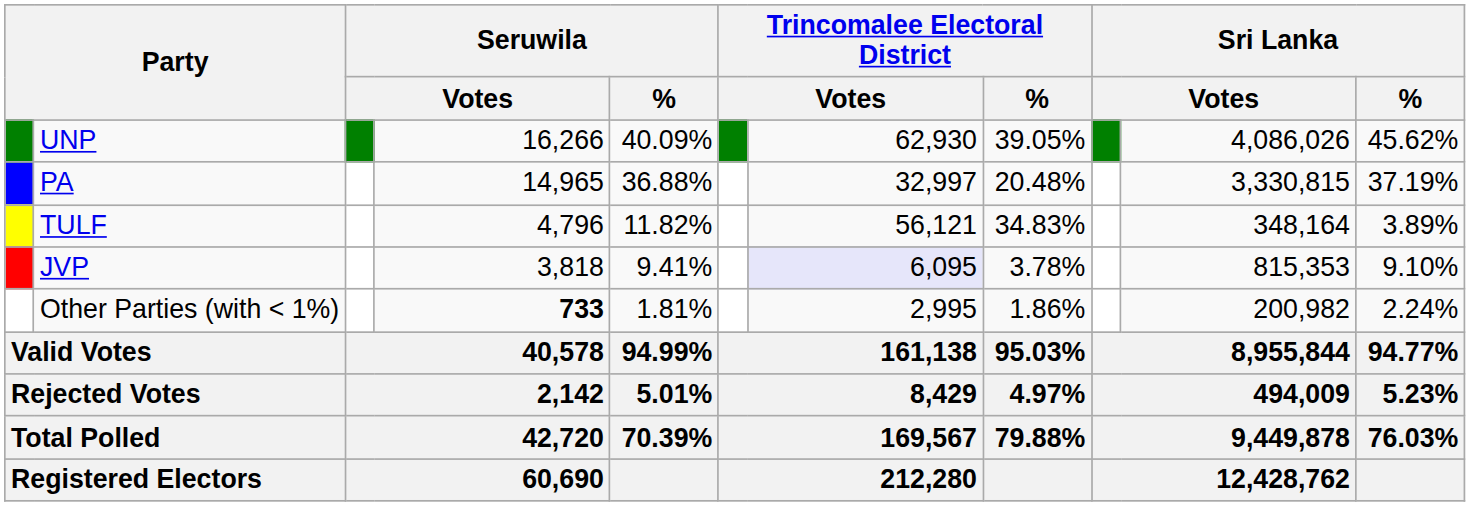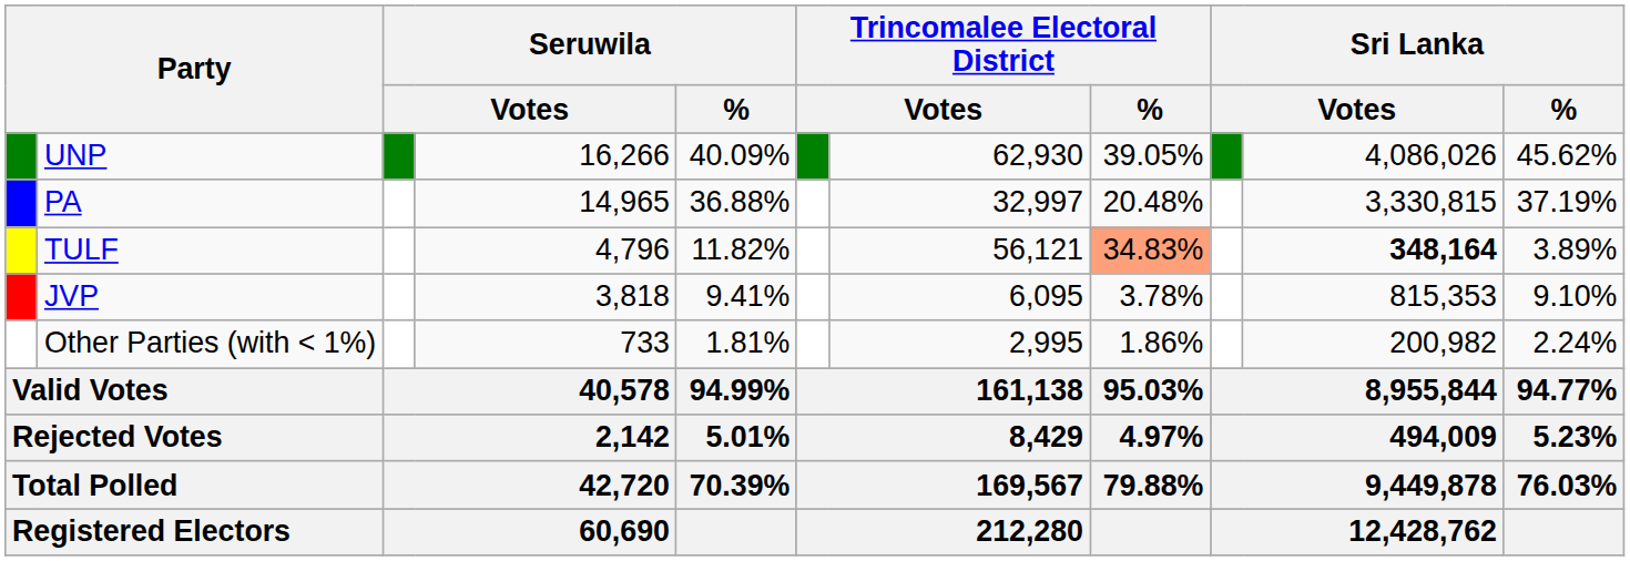TULF | Trincomalee Electoral District / %: no background -> lightsalmon background
TULF | column 10: normal -> bold
JVP | column 7: lavender background -> no background
Other Parties (with < 1%) | column 4: bold -> normal
